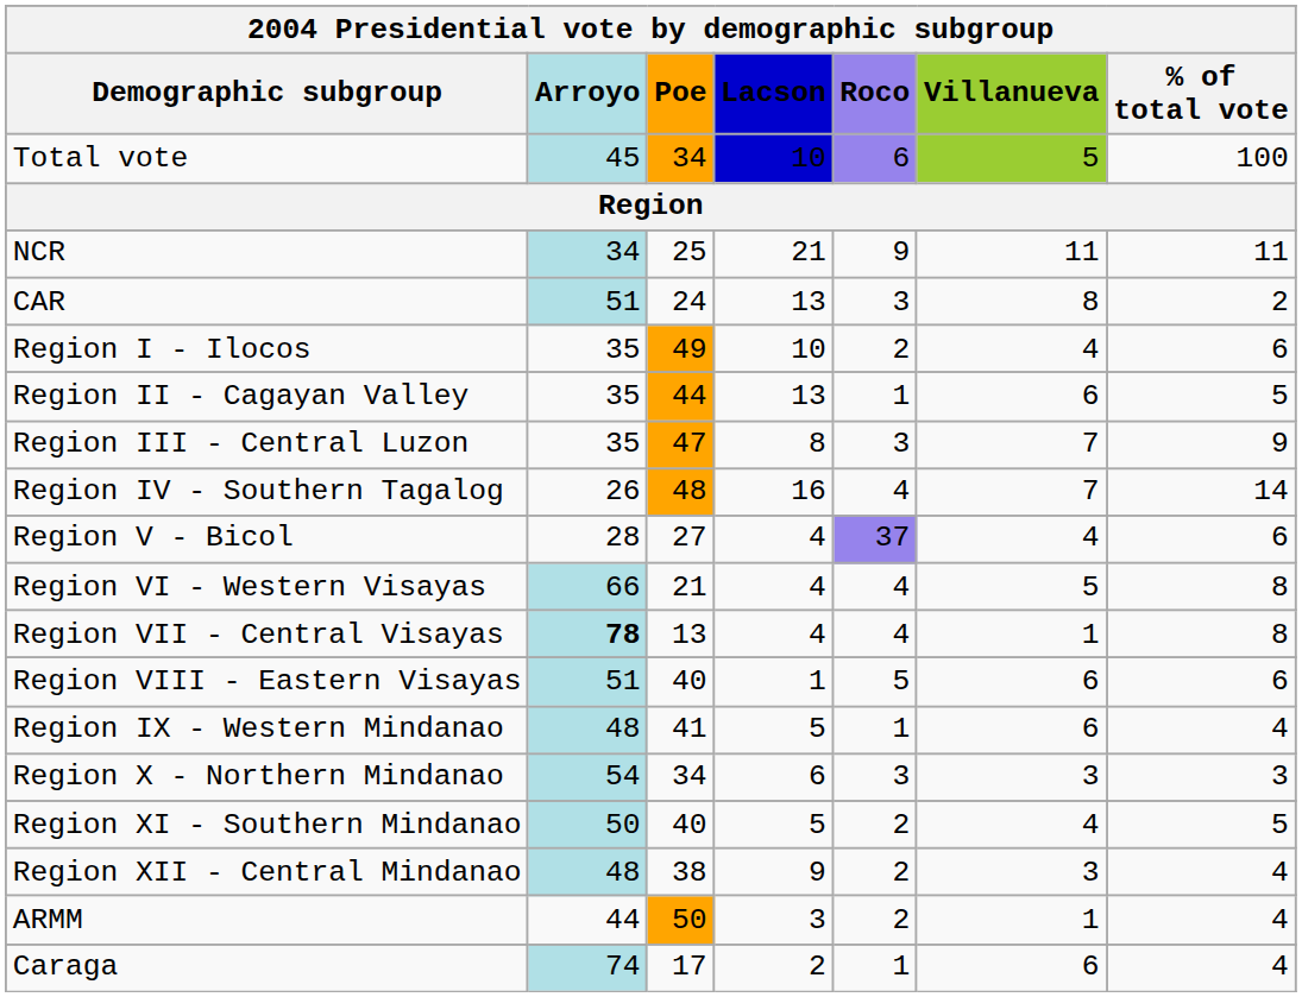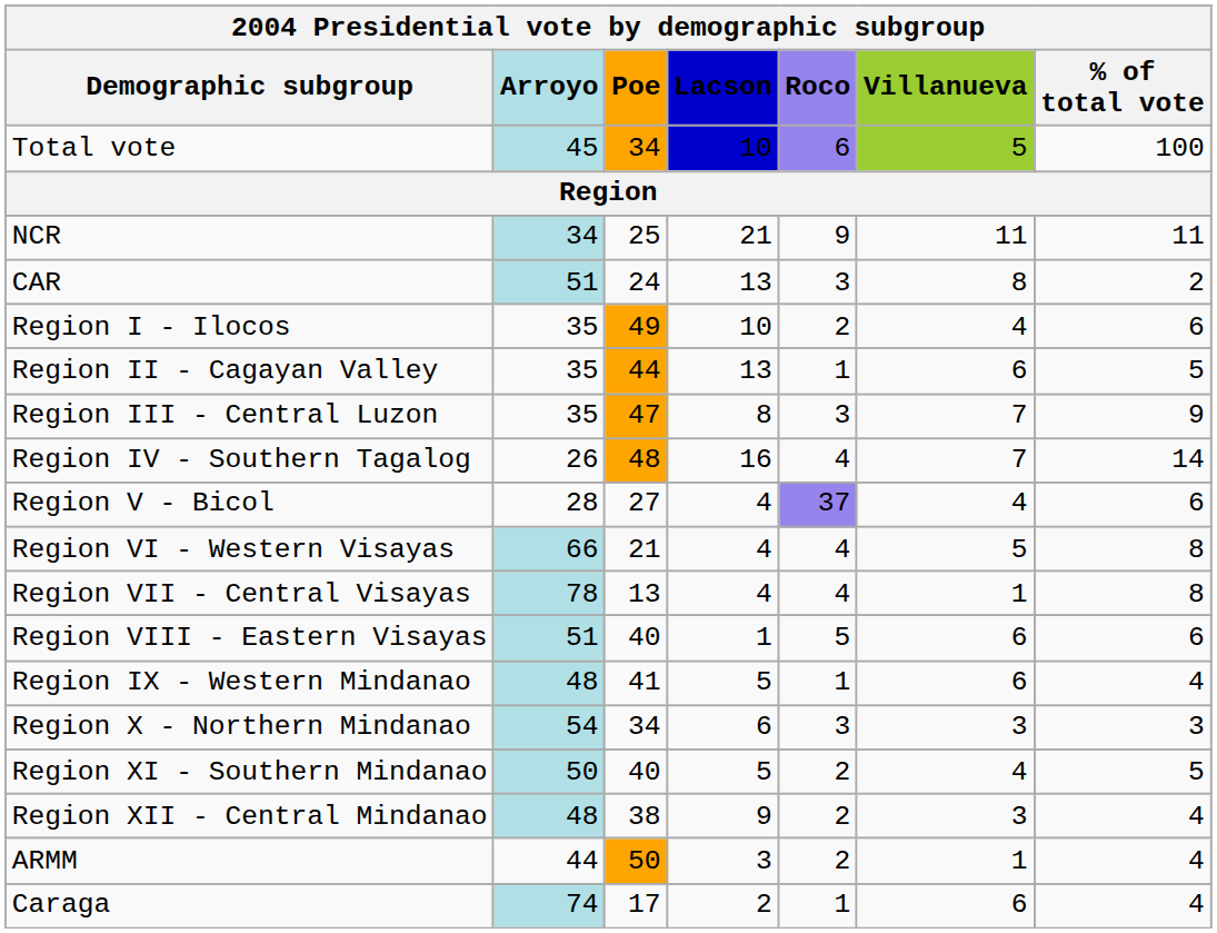Region VII - Central Visayas | Arroyo: bold -> normal
